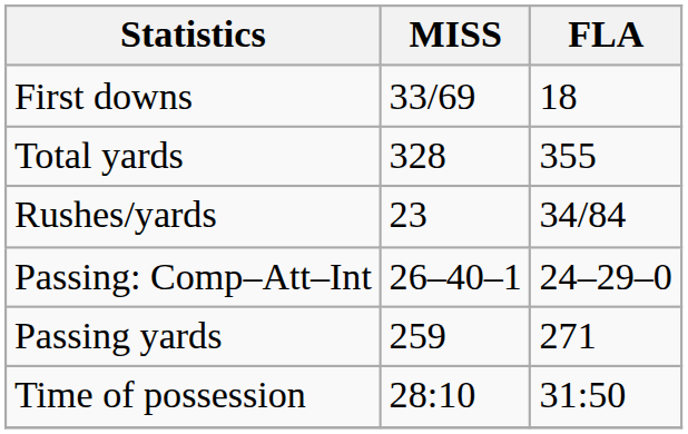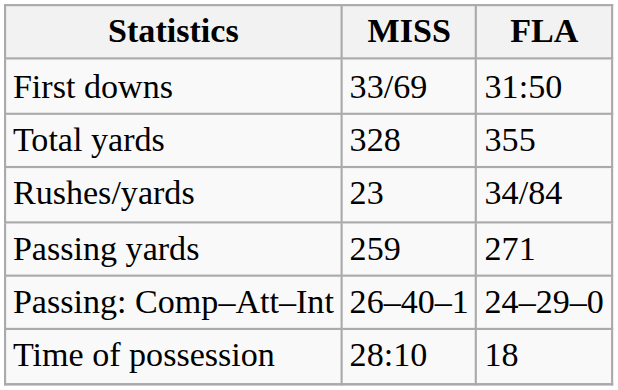First downs | FLA: 18 -> 31:50
rows swapped: Passing yards <-> Passing: Comp–Att–Int
Time of possession | FLA: 31:50 -> 18
